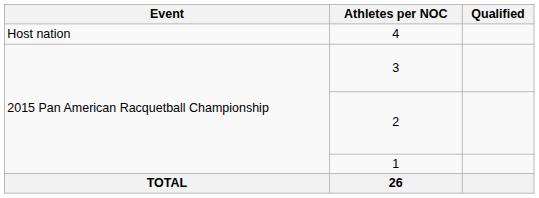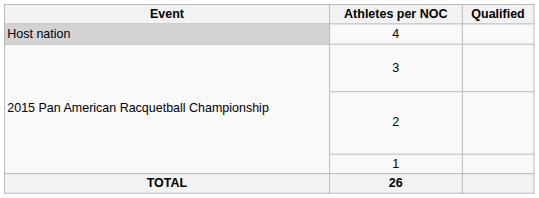4 | Event: no background -> lightgrey background
